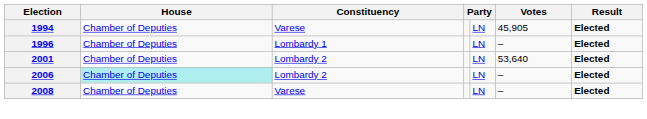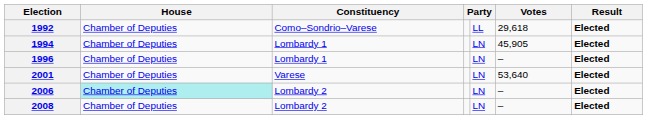+ row: 1992 | Chamber of Deputies | Como–Sondrio–Varese | LL | 29,618 | Elected
1994 | Constituency: Varese -> Lombardy 1
2001 | Constituency: Lombardy 2 -> Varese
2008 | Constituency: Varese -> Lombardy 2
